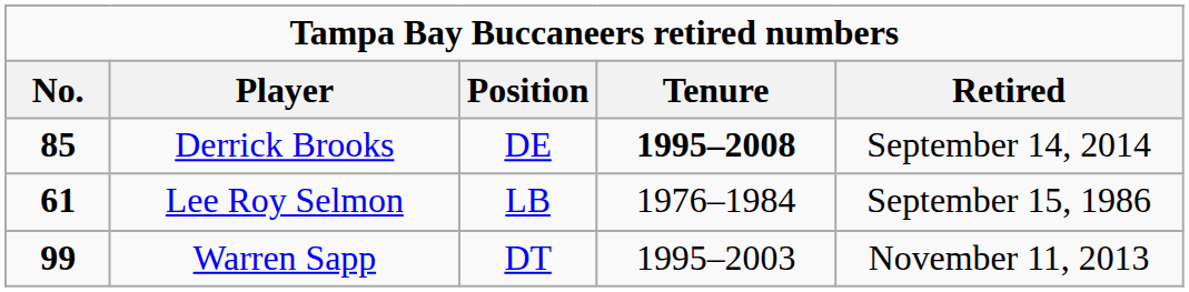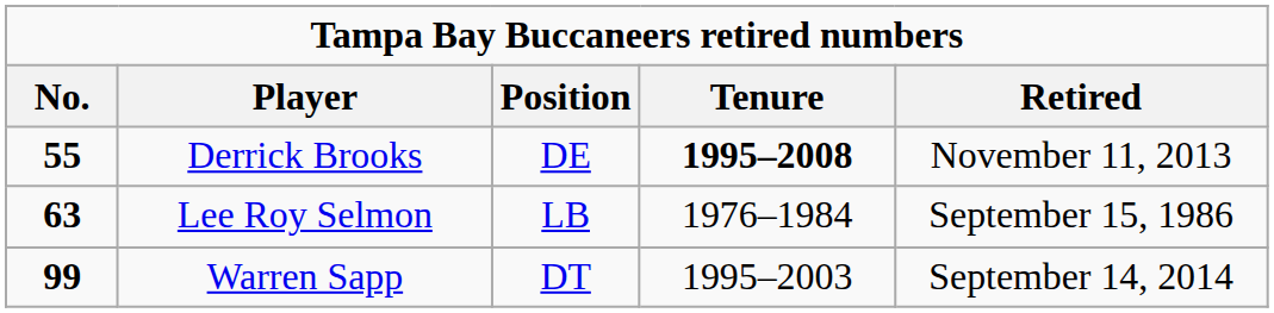Derrick Brooks | No.: 85 -> 55
Derrick Brooks | Retired: September 14, 2014 -> November 11, 2013
Lee Roy Selmon | No.: 61 -> 63
Warren Sapp | Retired: November 11, 2013 -> September 14, 2014
